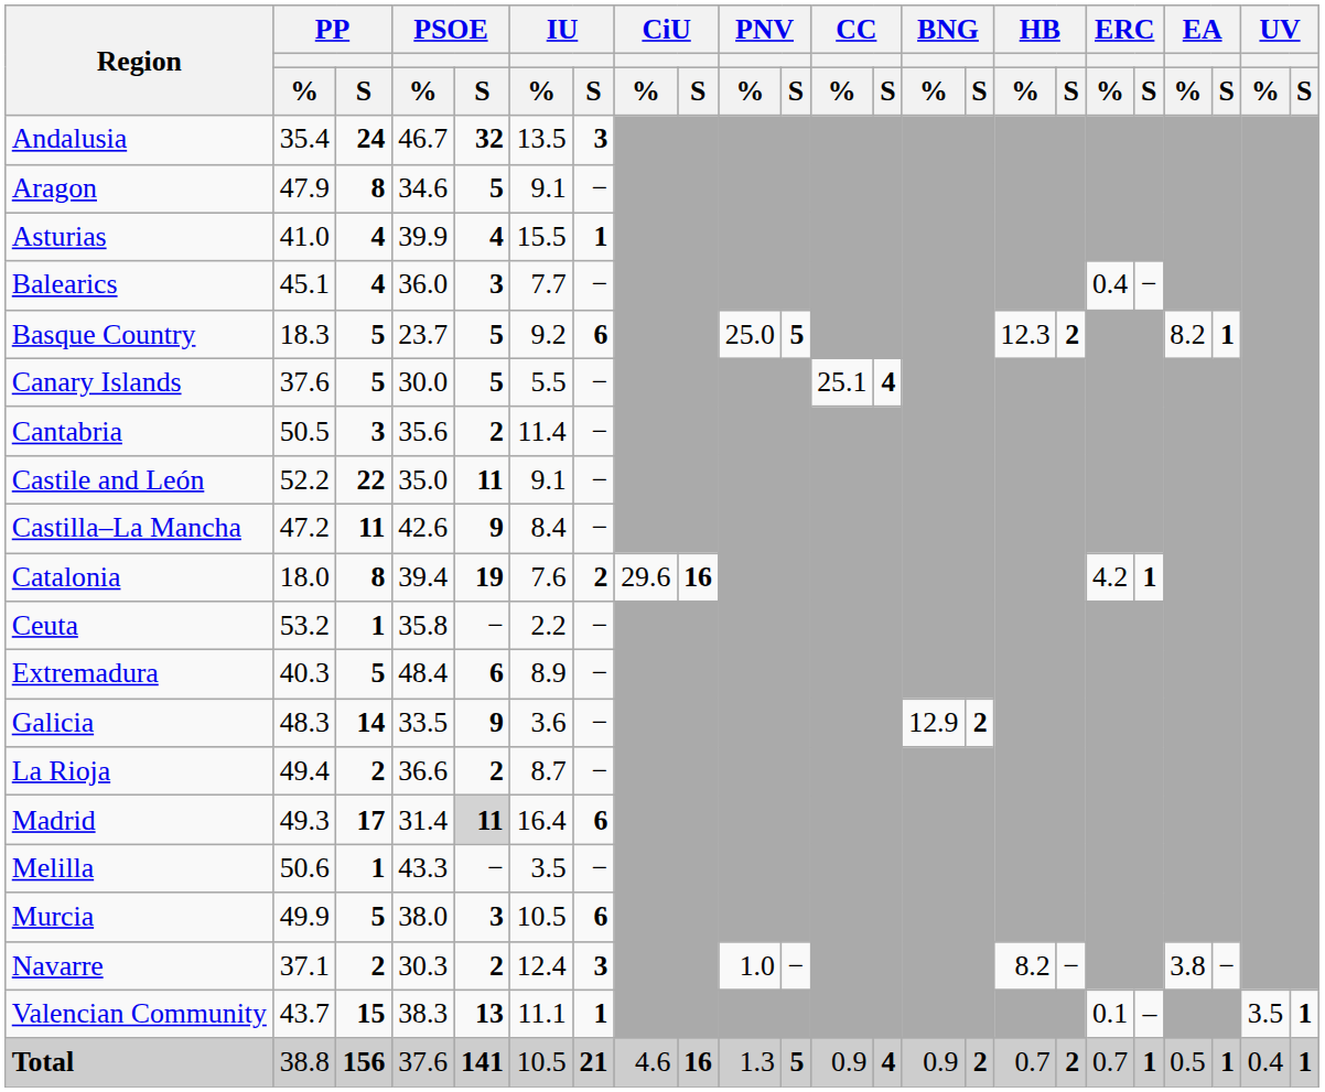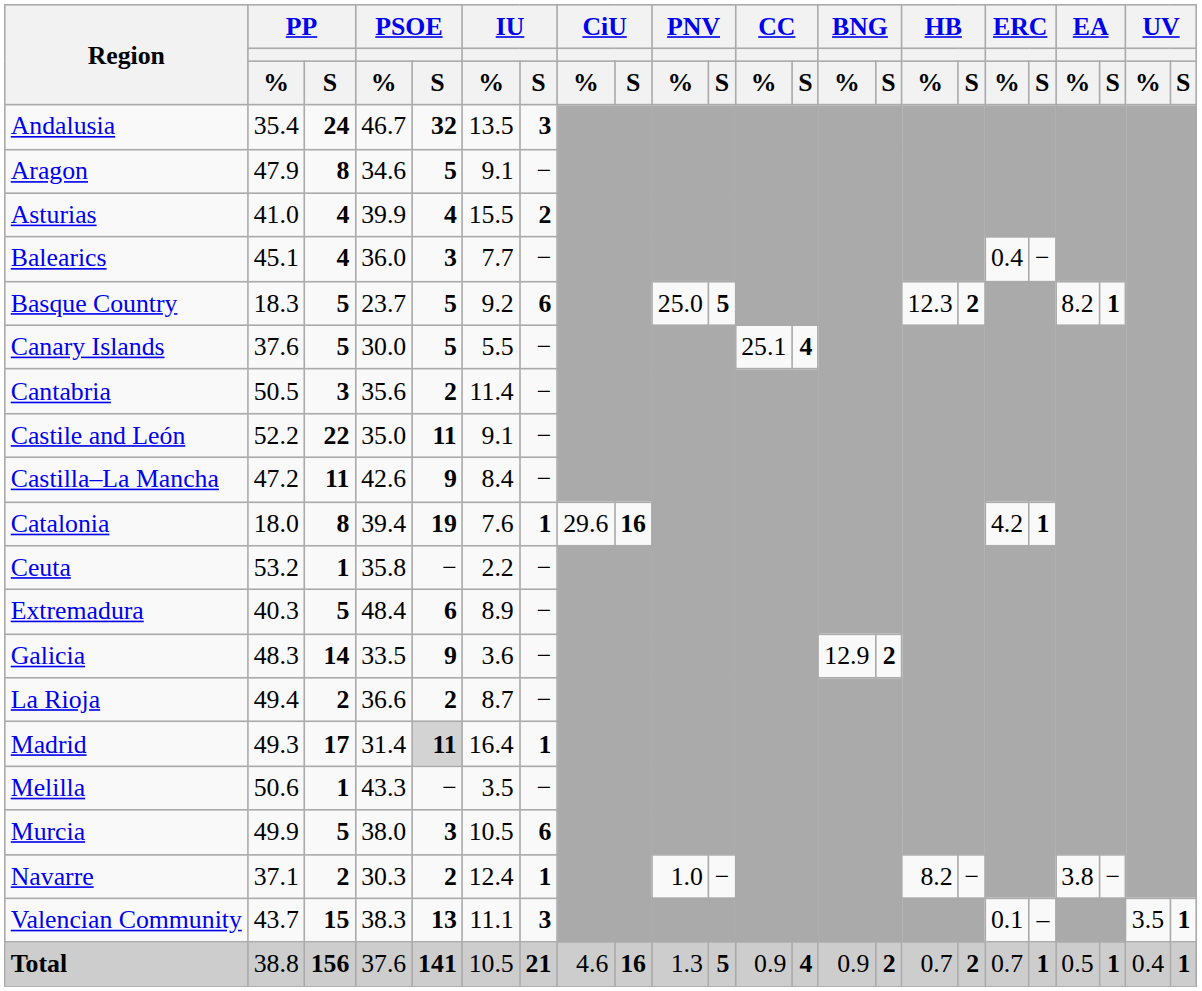Asturias | IU / S: 1 -> 2
Catalonia | IU / S: 2 -> 1
Madrid | IU / S: 6 -> 1
Navarre | IU / S: 3 -> 1
Valencian Community | IU / S: 1 -> 3
